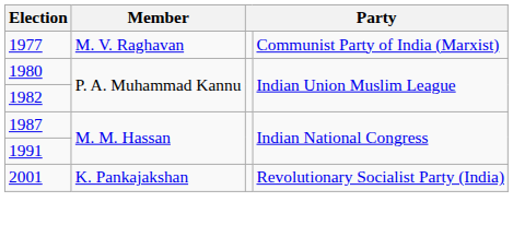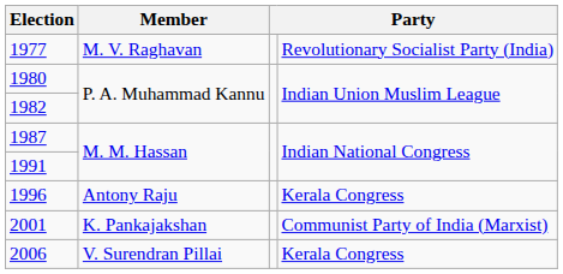1977 | column 4: Communist Party of India (Marxist) -> Revolutionary Socialist Party (India)
+ row: 1996 | Antony Raju | Kerala Congress
2001 | column 4: Revolutionary Socialist Party (India) -> Communist Party of India (Marxist)
+ row: 2006 | V. Surendran Pillai | Kerala Congress
